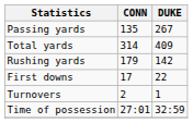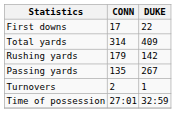rows swapped: First downs <-> Passing yards
